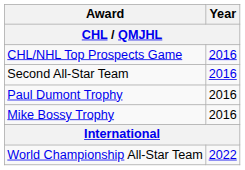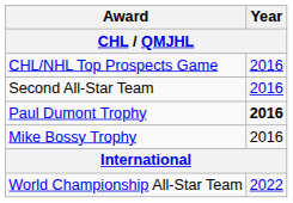Paul Dumont Trophy | Year: normal -> bold
